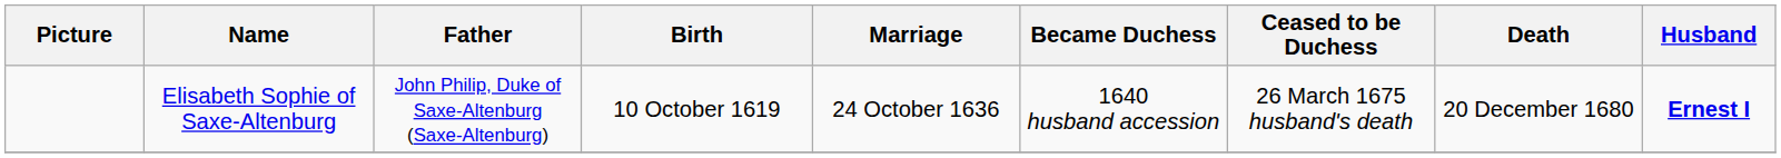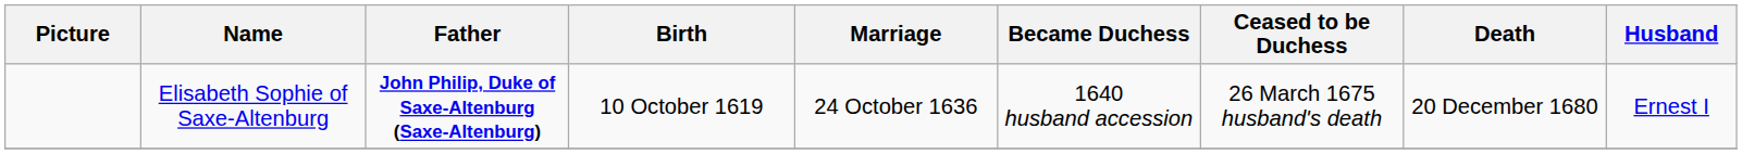Elisabeth Sophie of Saxe-Altenburg | Father: normal -> bold
Elisabeth Sophie of Saxe-Altenburg | Husband: bold -> normal
